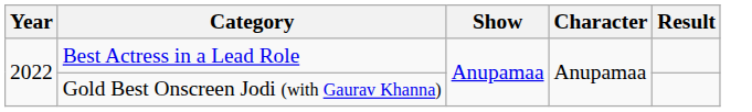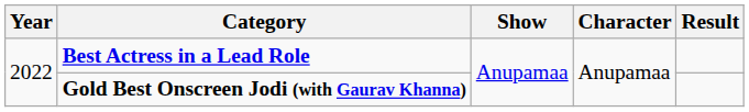Best Actress in a Lead Role | Category: normal -> bold
Gold Best Onscreen Jodi (with Gaurav Khanna) | Category: normal -> bold
